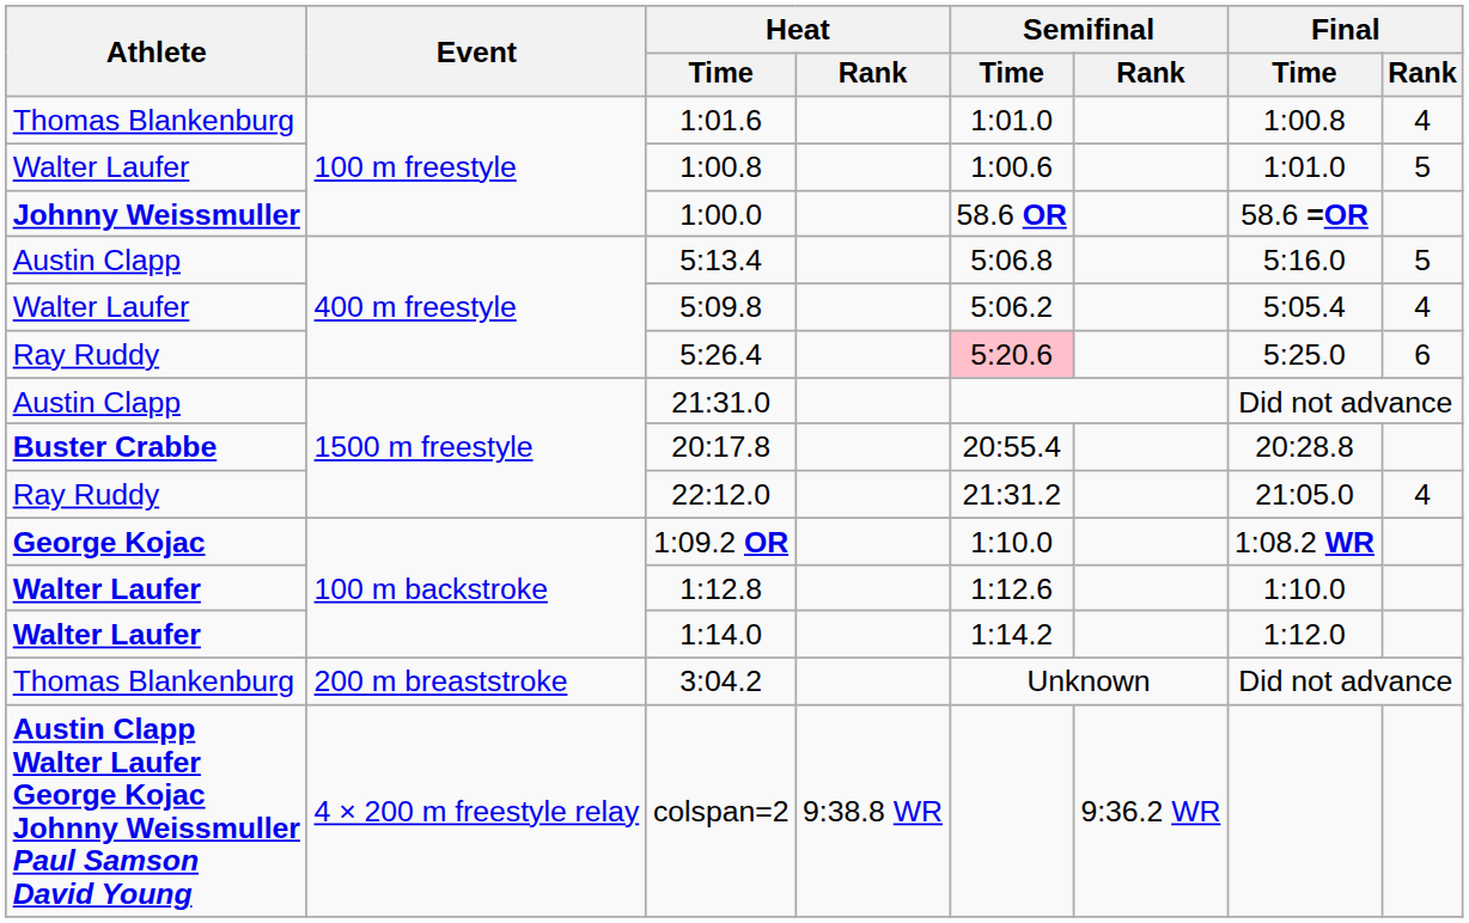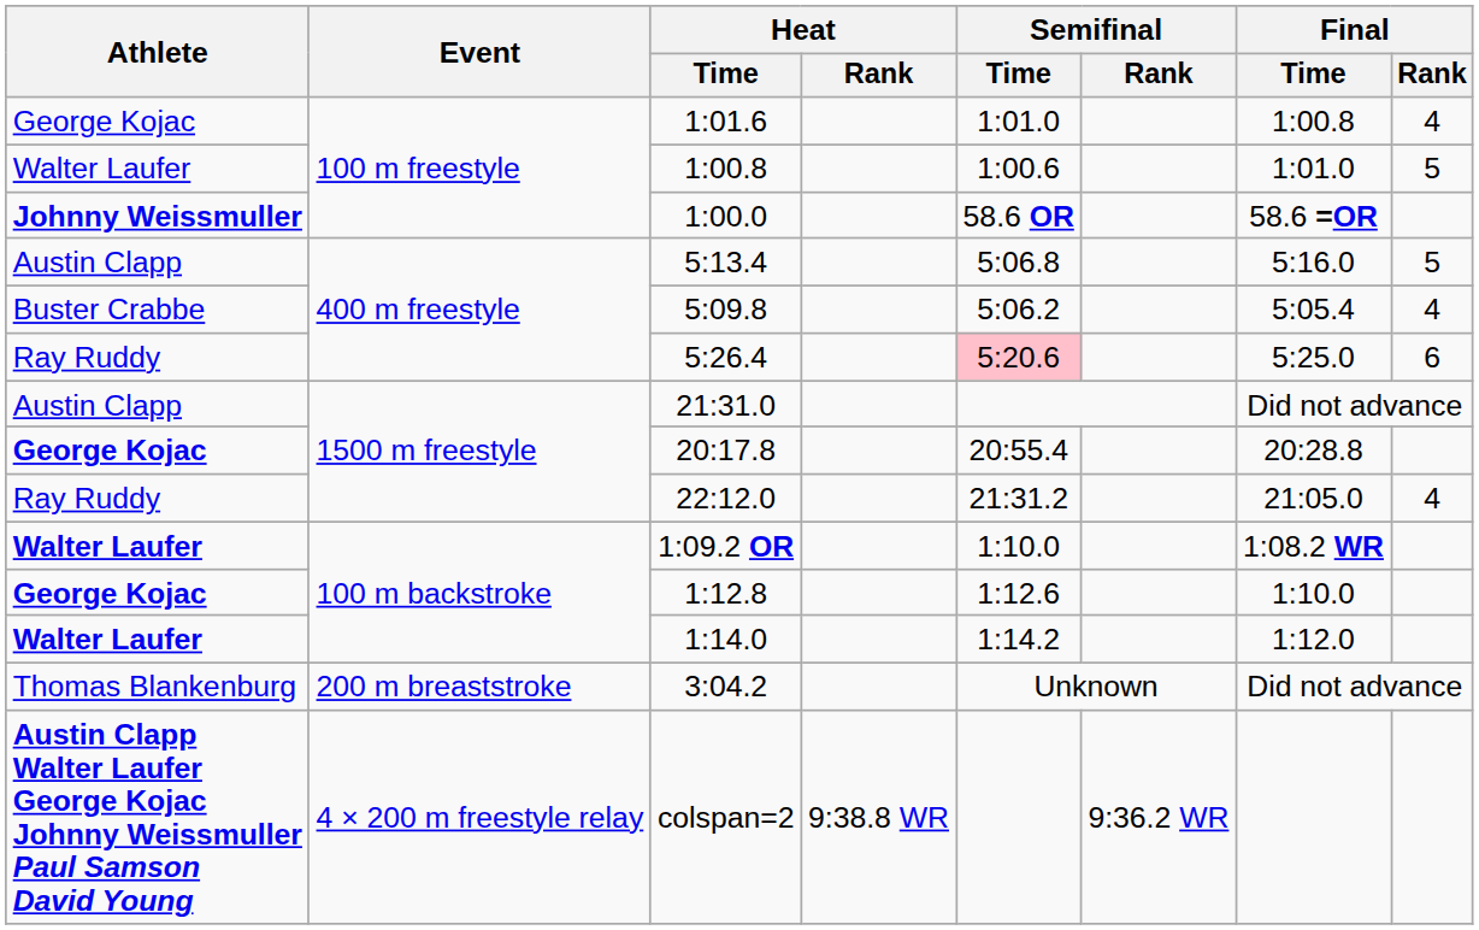1:01.6 | Athlete: Thomas Blankenburg -> George Kojac
5:09.8 | Athlete: Walter Laufer -> Buster Crabbe
20:17.8 | Athlete: Buster Crabbe -> George Kojac
1:09.2 OR | Athlete: George Kojac -> Walter Laufer
1:12.8 | Athlete: Walter Laufer -> George Kojac
